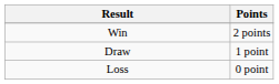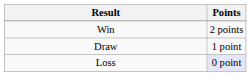Loss | Points: no background -> lavender background
